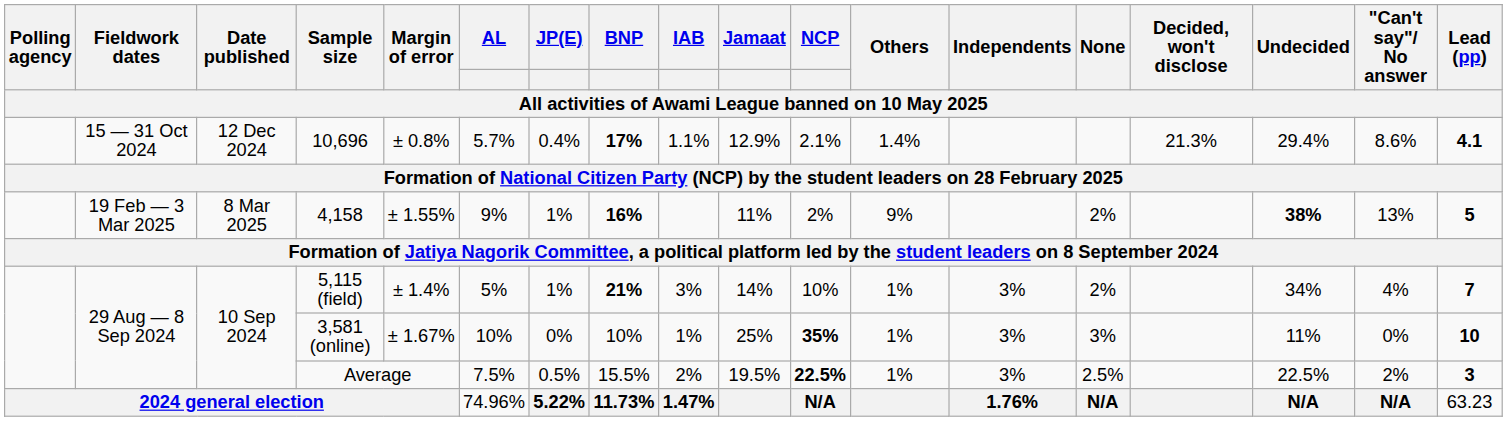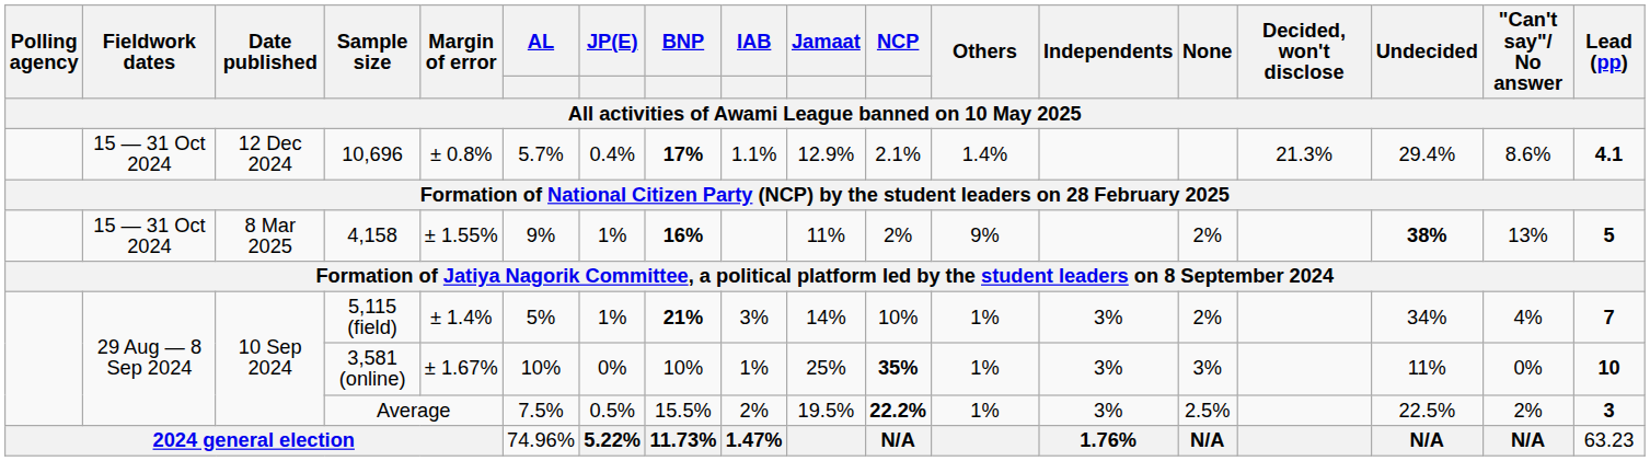4,158 | Fieldwork dates: 19 Feb — 3 Mar 2025 -> 15 — 31 Oct 2024
Average | NCP: 22.5% -> 22.2%
